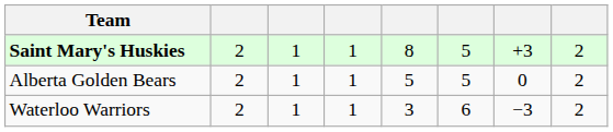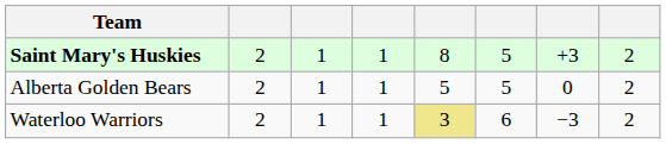Waterloo Warriors | column 5: no background -> khaki background
